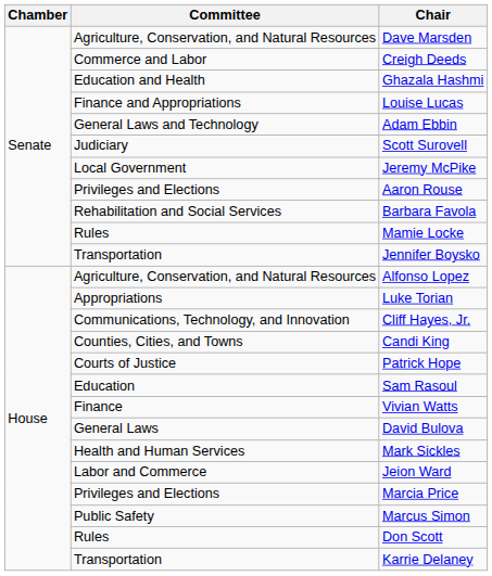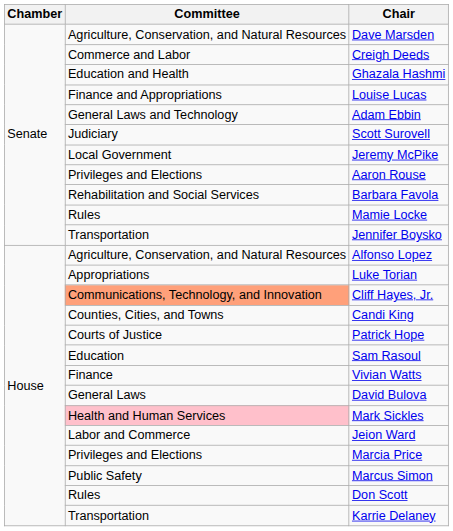Cliff Hayes, Jr. | Committee: no background -> lightsalmon background
Mark Sickles | Committee: no background -> pink background
